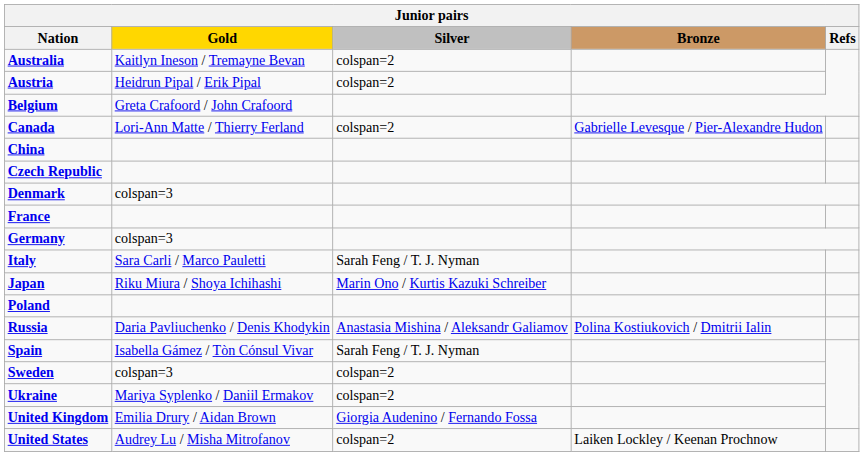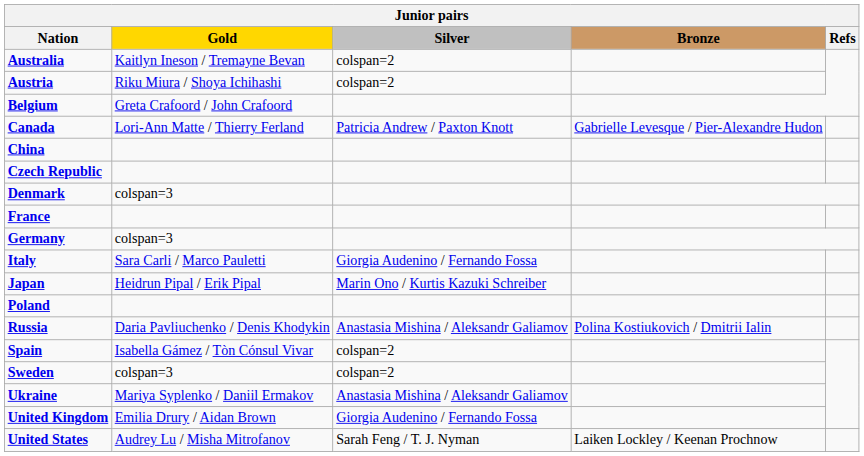Austria | Gold: Heidrun Pipal / Erik Pipal -> Riku Miura / Shoya Ichihashi
Canada | Silver: colspan=2 -> Patricia Andrew / Paxton Knott
Italy | Silver: Sarah Feng / T. J. Nyman -> Giorgia Audenino / Fernando Fossa
Japan | Gold: Riku Miura / Shoya Ichihashi -> Heidrun Pipal / Erik Pipal
Spain | Silver: Sarah Feng / T. J. Nyman -> colspan=2
Ukraine | Silver: colspan=2 -> Anastasia Mishina / Aleksandr Galiamov
United States | Silver: colspan=2 -> Sarah Feng / T. J. Nyman
